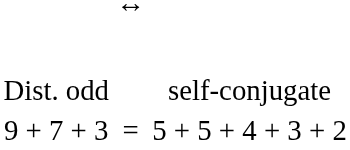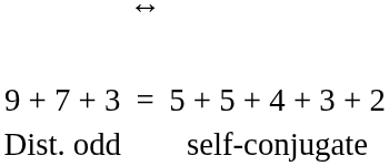rows swapped: 9 + 7 + 3 <-> Dist. odd
